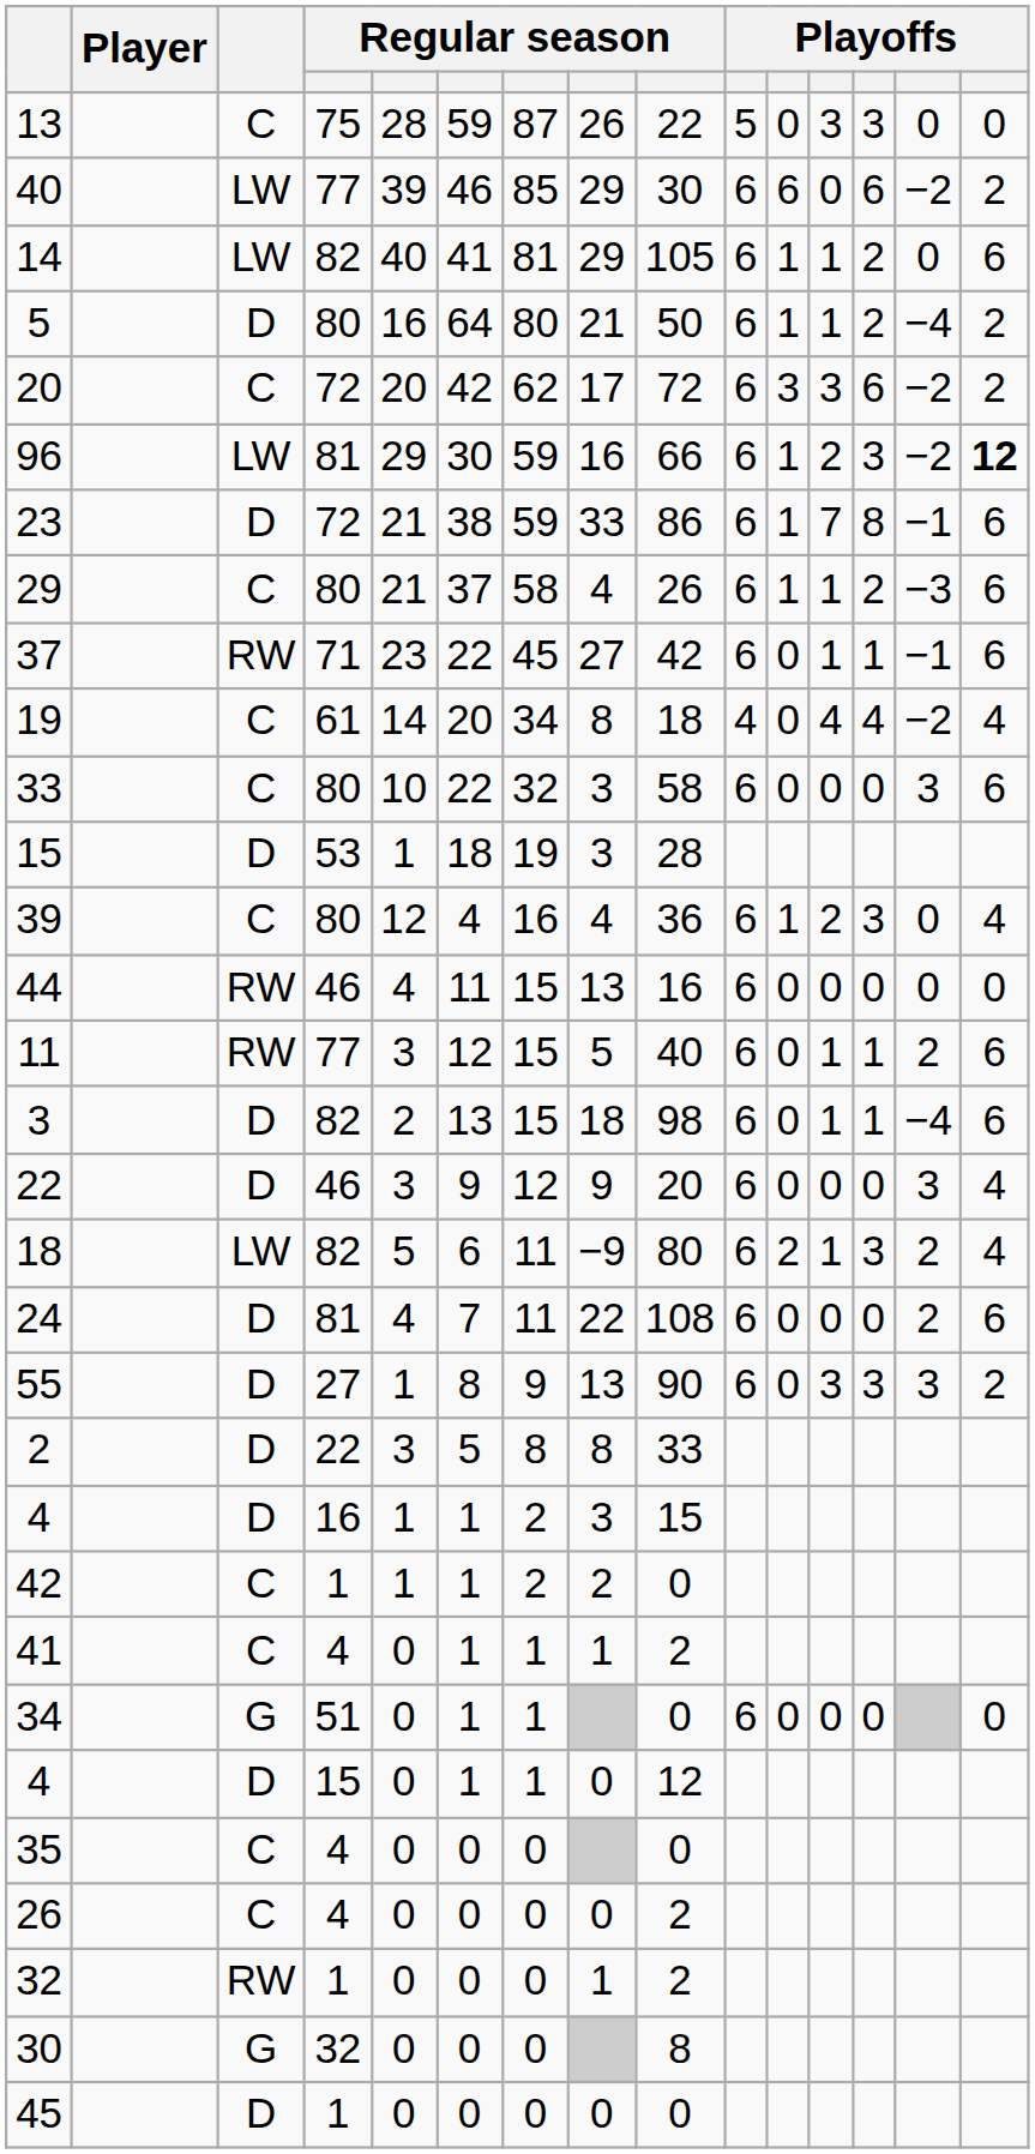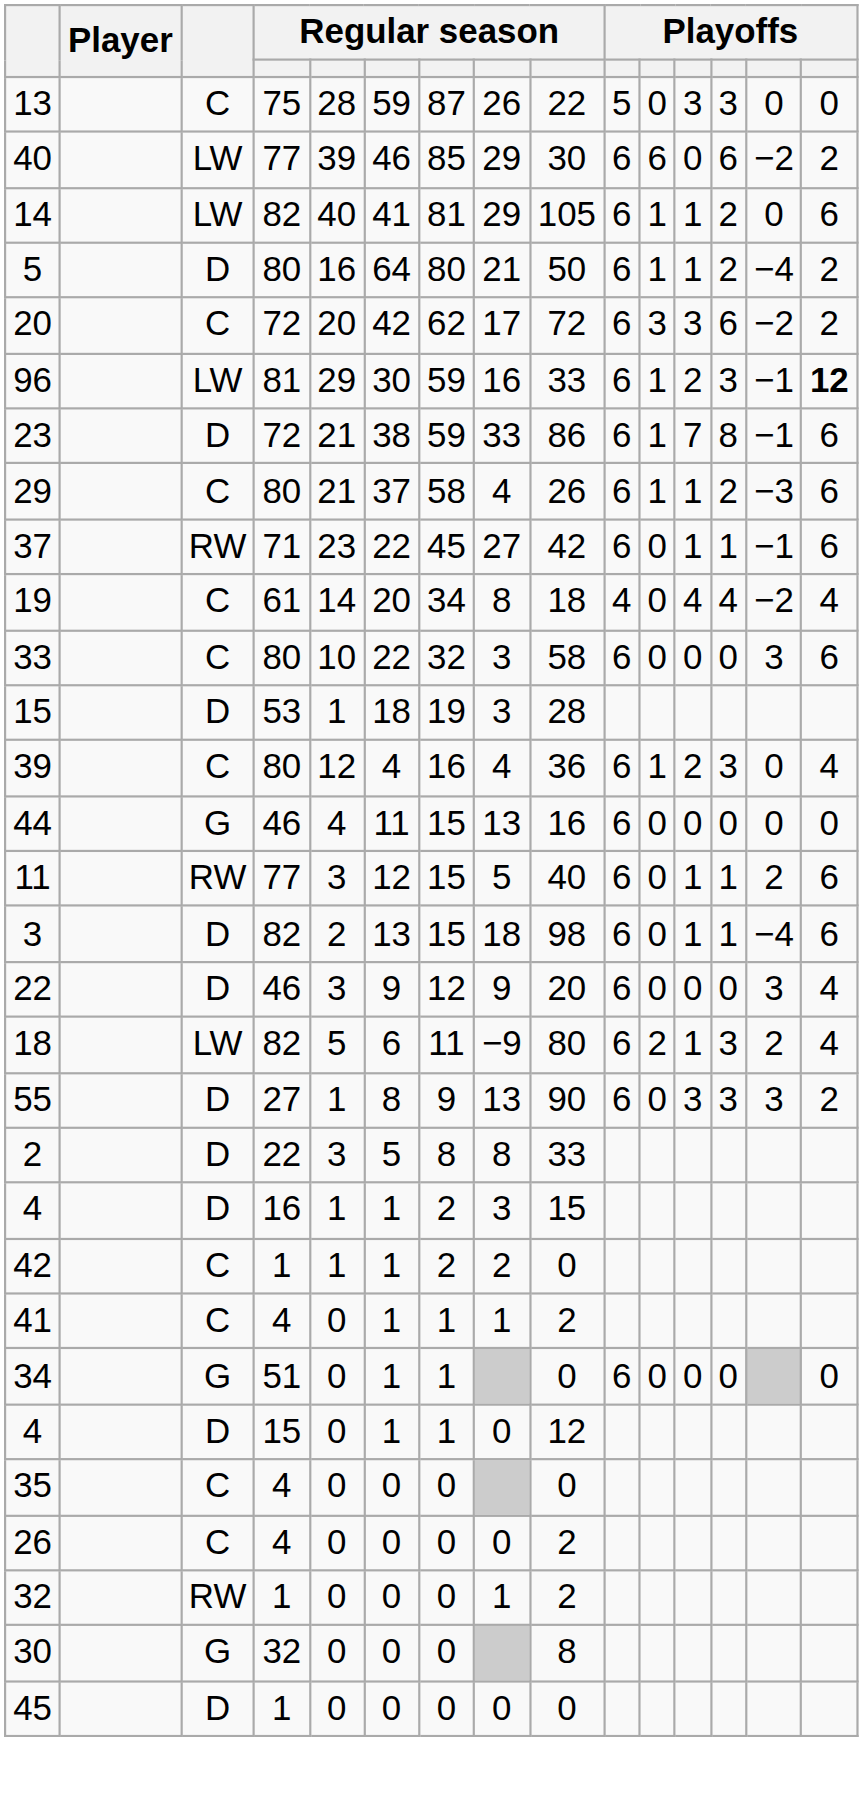96 | column 9: 66 -> 33
96 | column 14: −2 -> −1
44 | column 3: RW -> G
- row: 24 | D | 81 | 4 | 7 | 11 | 22 | 108 | 6 | 0 | 0 | 0 | 2 | 6
